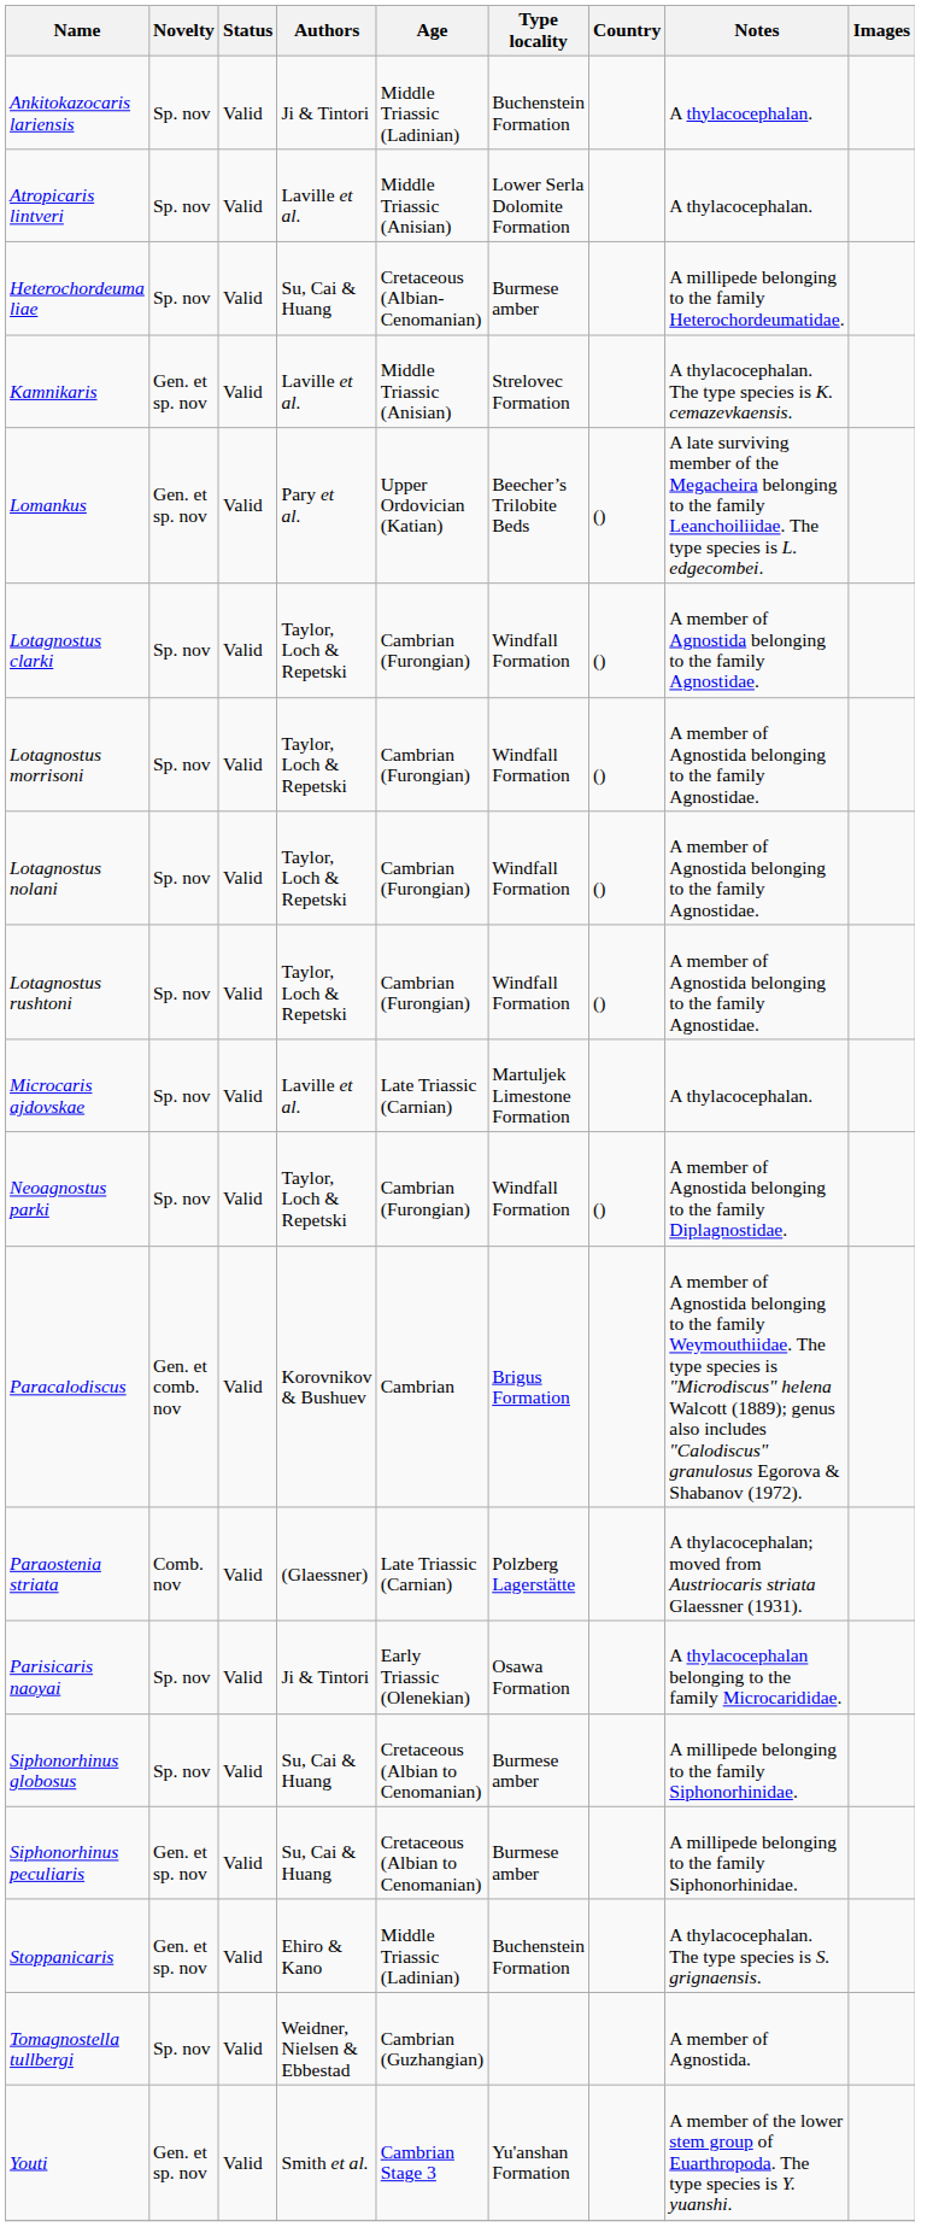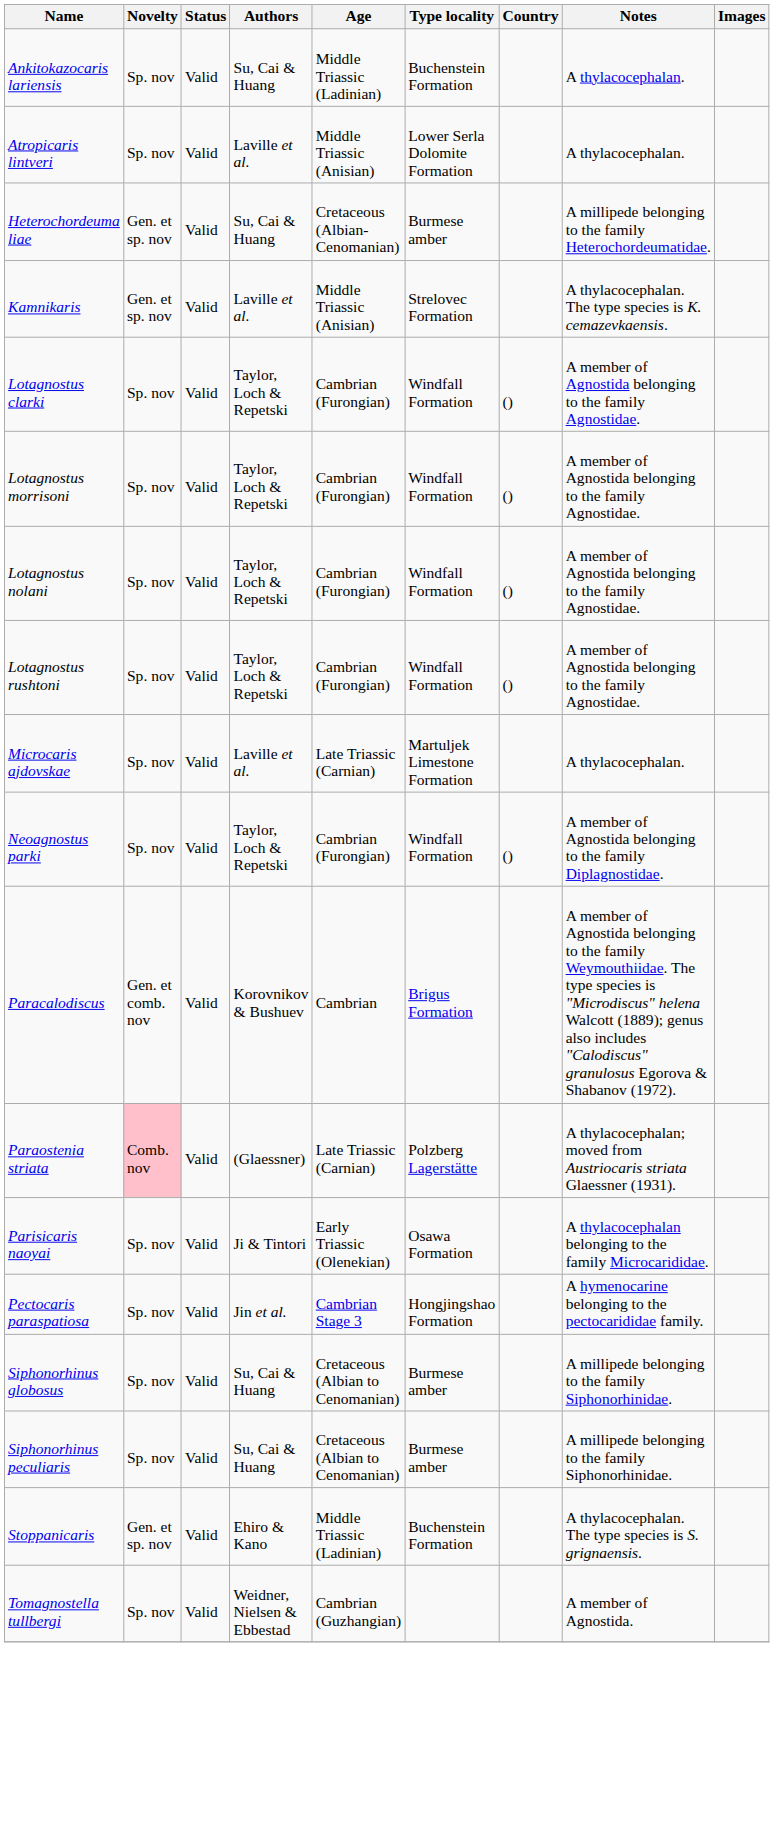Ankitokazocaris lariensis | Authors: Ji & Tintori -> Su, Cai & Huang
Heterochordeuma liae | Novelty: Sp. nov -> Gen. et sp. nov
- row: Lomankus | Gen. et sp. nov | Valid | Pary et al. | Upper Ordovician (Katian) | Beecher’s Trilobite Beds | () | A late surviving member of the Megacheira belonging to the family Leanchoiliidae. The type species is L. edgecombei.
Paraostenia striata | Novelty: no background -> pink background
+ row: Pectocaris paraspatiosa | Sp. nov | Valid | Jin et al. | Cambrian Stage 3 | Hongjingshao Formation | A hymenocarine belonging to the pectocarididae family.
Siphonorhinus peculiaris | Novelty: Gen. et sp. nov -> Sp. nov
- row: Youti | Gen. et sp. nov | Valid | Smith et al. | Cambrian Stage 3 | Yu'anshan Formation | A member of the lower stem group of Euarthropoda. The type species is Y. yuanshi.
